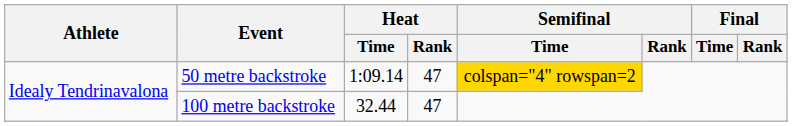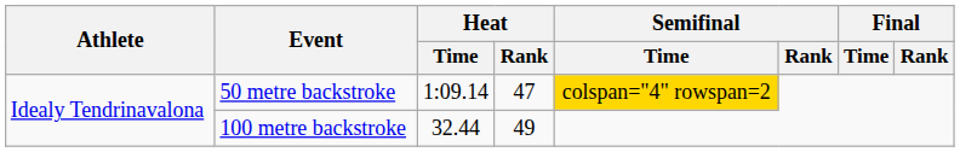100 metre backstroke | Heat / Rank: 47 -> 49
